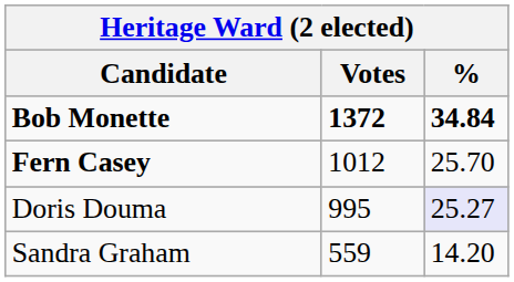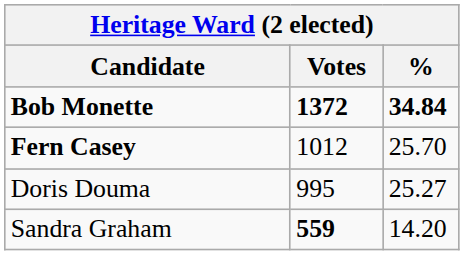Doris Douma | %: lavender background -> no background
Sandra Graham | Votes: normal -> bold
